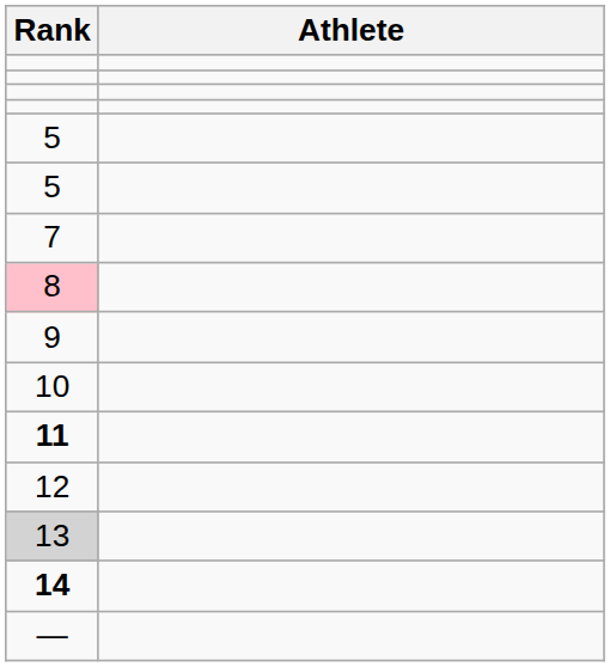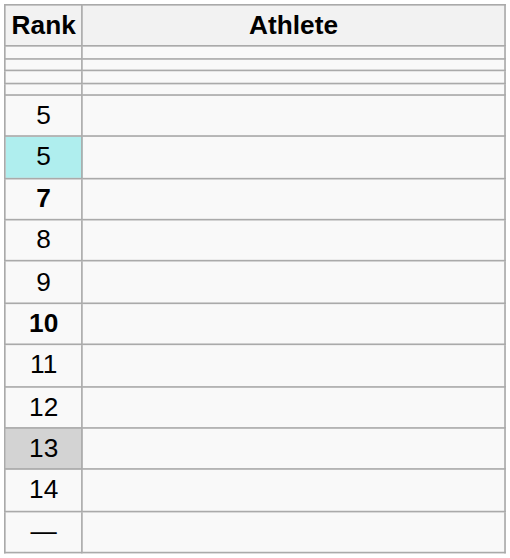row 7 | Rank: no background -> paleturquoise background
row 8 | Rank: normal -> bold
row 9 | Rank: pink background -> no background
row 11 | Rank: normal -> bold
row 12 | Rank: bold -> normal
row 15 | Rank: bold -> normal
